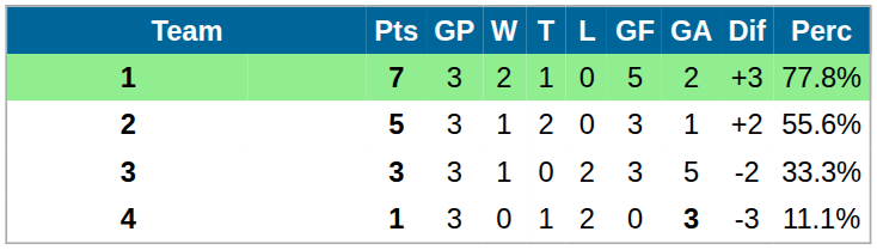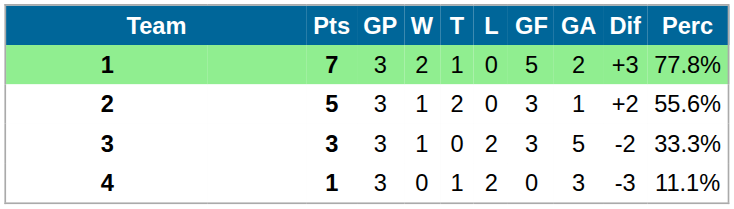4 | GA: bold -> normal
